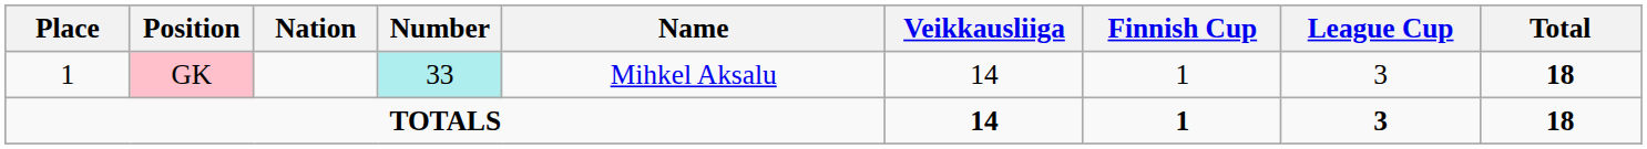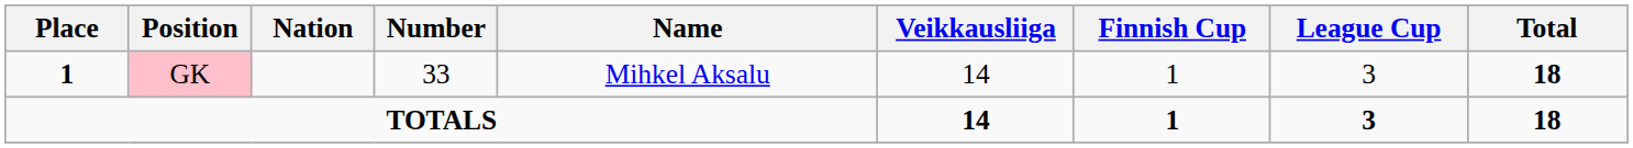row 2 | Place: normal -> bold
row 2 | Number: paleturquoise background -> no background
